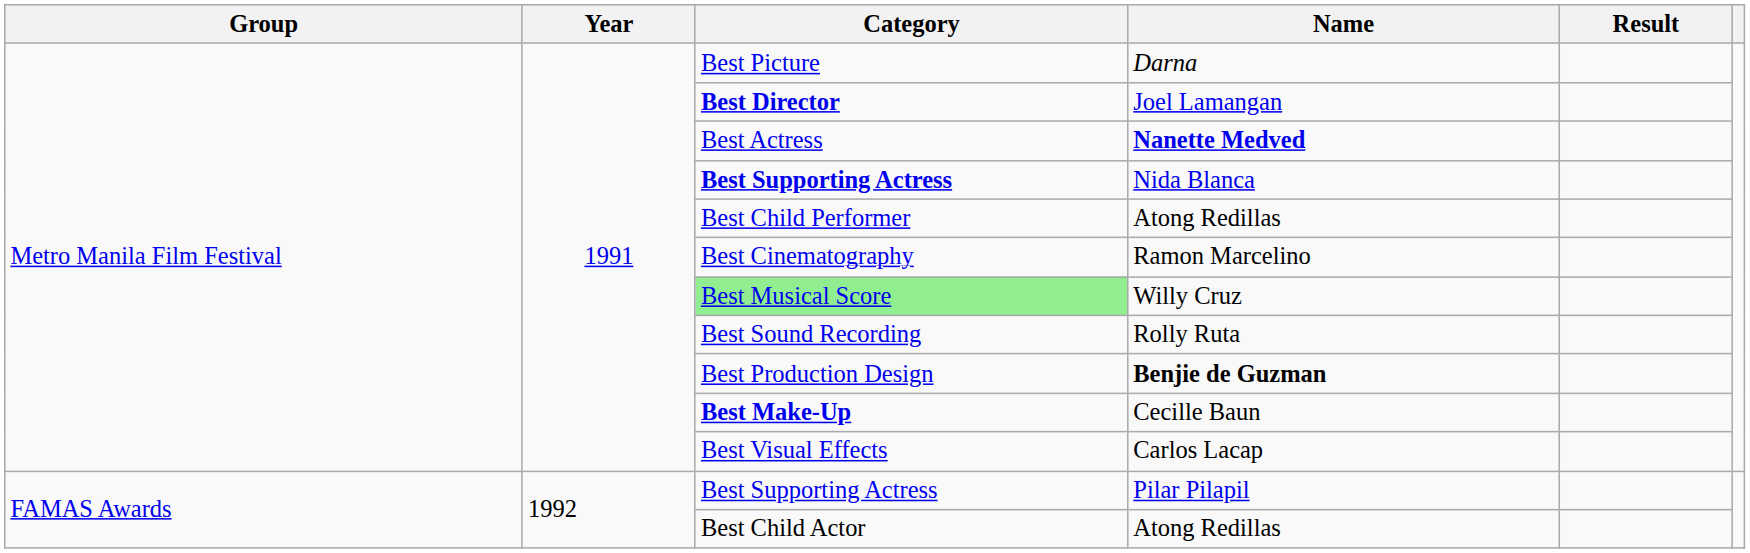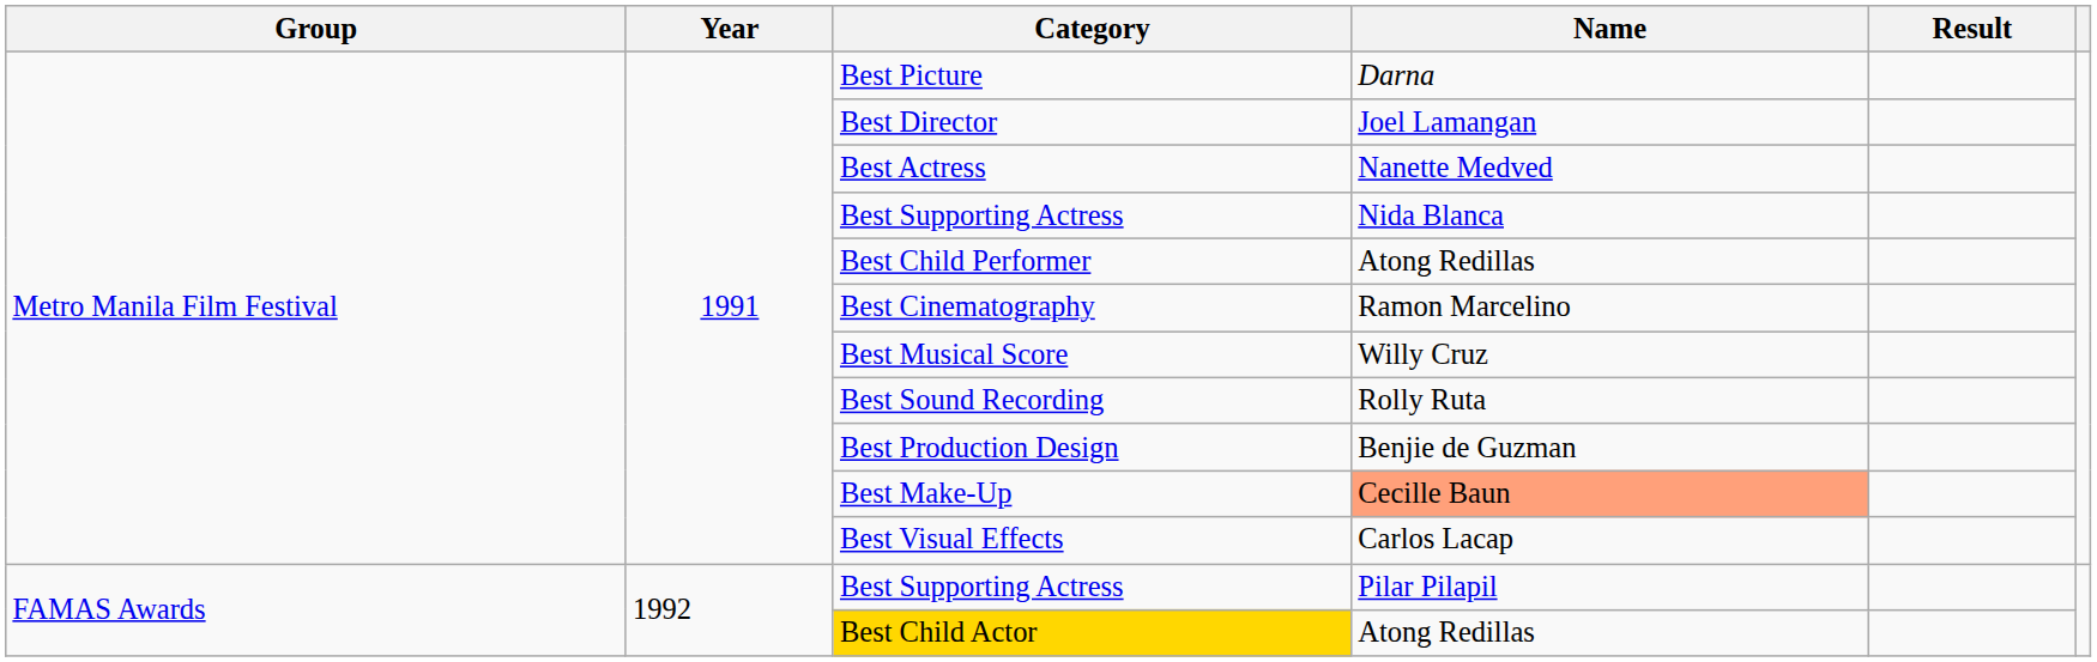Best Director | Category: bold -> normal
Best Actress | Name: bold -> normal
Best Supporting Actress / Nida Blanca | Category: bold -> normal
Best Musical Score | Category: lightgreen background -> no background
Best Production Design | Name: bold -> normal
Best Make-Up | Category: bold -> normal
Best Make-Up | Name: no background -> lightsalmon background
Best Child Actor | Category: no background -> gold background
